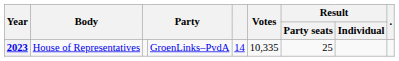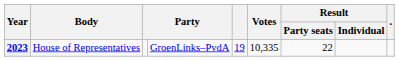2023 | column 5: 14 -> 19
2023 | Result / Party seats: 25 -> 22
